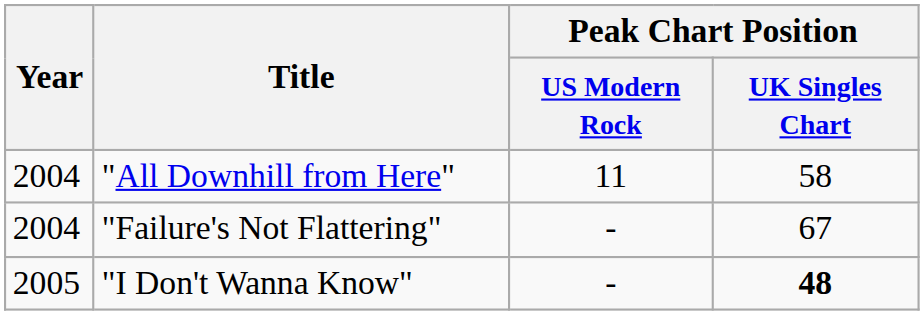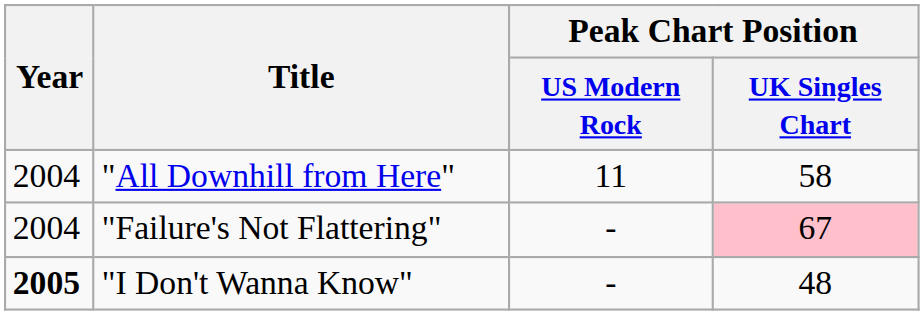"Failure's Not Flattering" | Peak Chart Position / UK Singles Chart: no background -> pink background
"I Don't Wanna Know" | Year: normal -> bold
"I Don't Wanna Know" | Peak Chart Position / UK Singles Chart: bold -> normal
